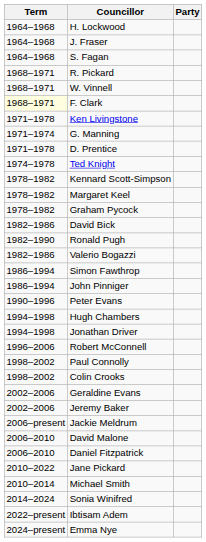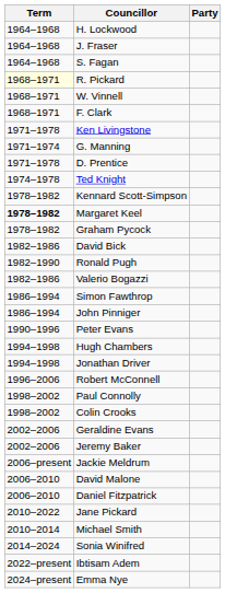R. Pickard | Term: no background -> lightyellow background
F. Clark | Term: lightyellow background -> no background
Margaret Keel | Term: normal -> bold
